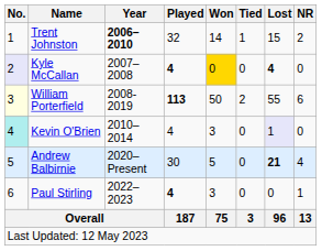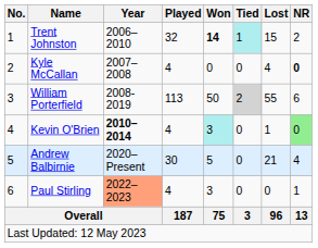Trent Johnston | Year: bold -> normal
Trent Johnston | Won: normal -> bold
Trent Johnston | Tied: no background -> paleturquoise background
Kyle McCallan | No.: lavender background -> no background
Kyle McCallan | Played: bold -> normal
Kyle McCallan | Won: gold background -> no background
Kyle McCallan | Lost: bold -> normal
Kyle McCallan | NR: normal -> bold
William Porterfield | No.: lightyellow background -> no background
William Porterfield | Played: bold -> normal
William Porterfield | Tied: no background -> lightgrey background
Kevin O'Brien | No.: paleturquoise background -> no background
Kevin O'Brien | Year: normal -> bold
Kevin O'Brien | Won: no background -> paleturquoise background
Kevin O'Brien | Lost: lavender background -> no background
Kevin O'Brien | NR: no background -> lightgreen background
Andrew Balbirnie | Lost: bold -> normal
Paul Stirling | Year: no background -> lightsalmon background
Paul Stirling | Played: bold -> normal
